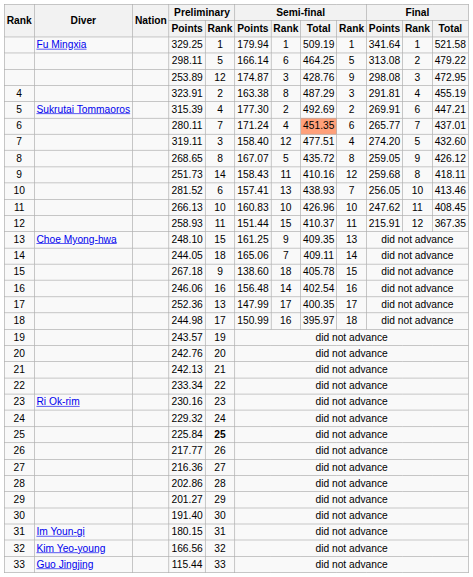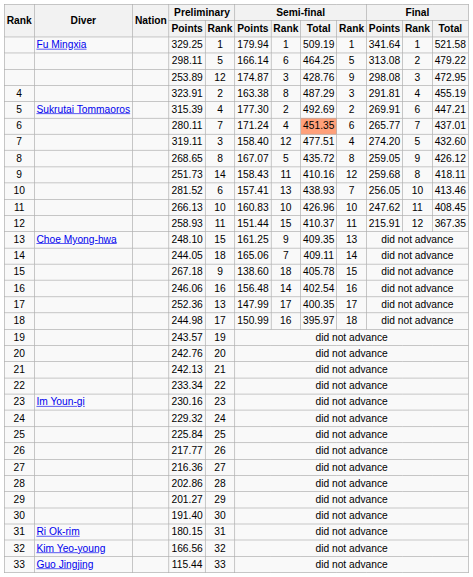230.16 | Diver: Ri Ok-rim -> Im Youn-gi
225.84 | Preliminary / Rank: bold -> normal
180.15 | Diver: Im Youn-gi -> Ri Ok-rim
